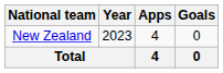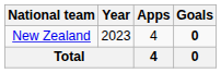New Zealand | Goals: normal -> bold
